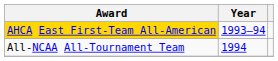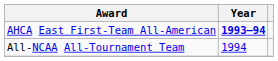row 2 | Award: gold background -> no background
row 2 | Year: normal -> bold
